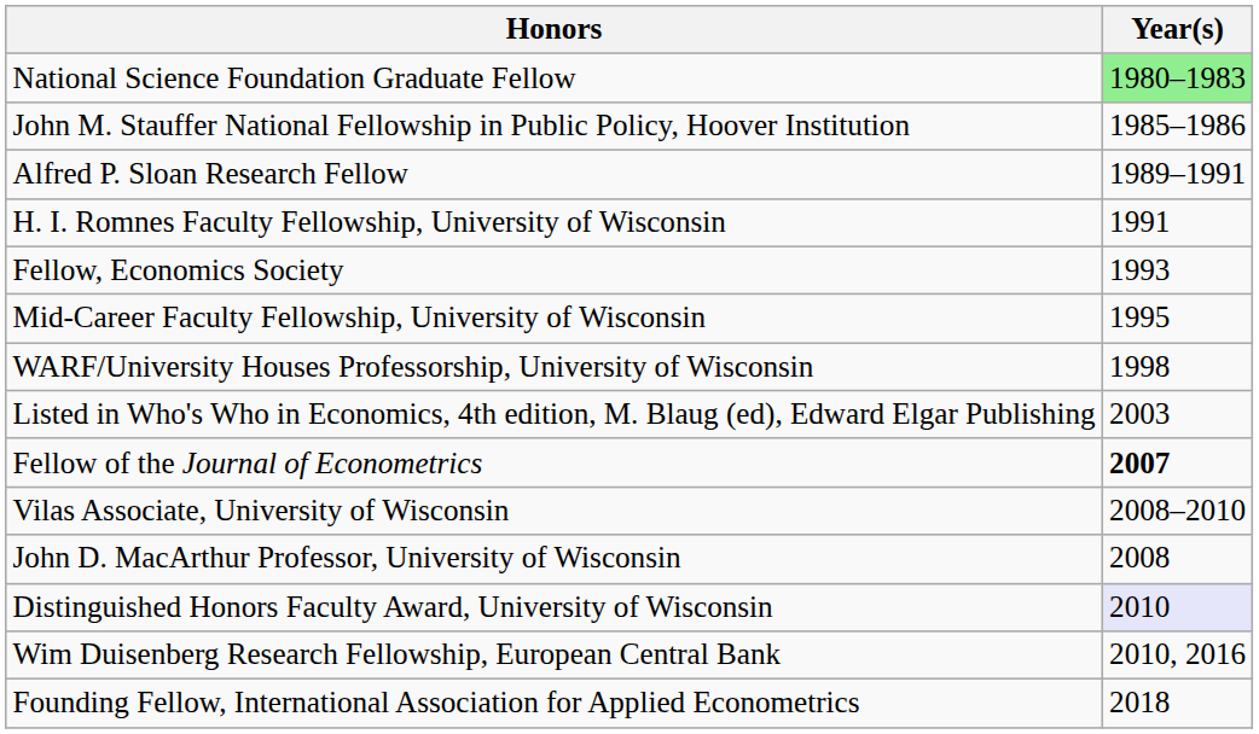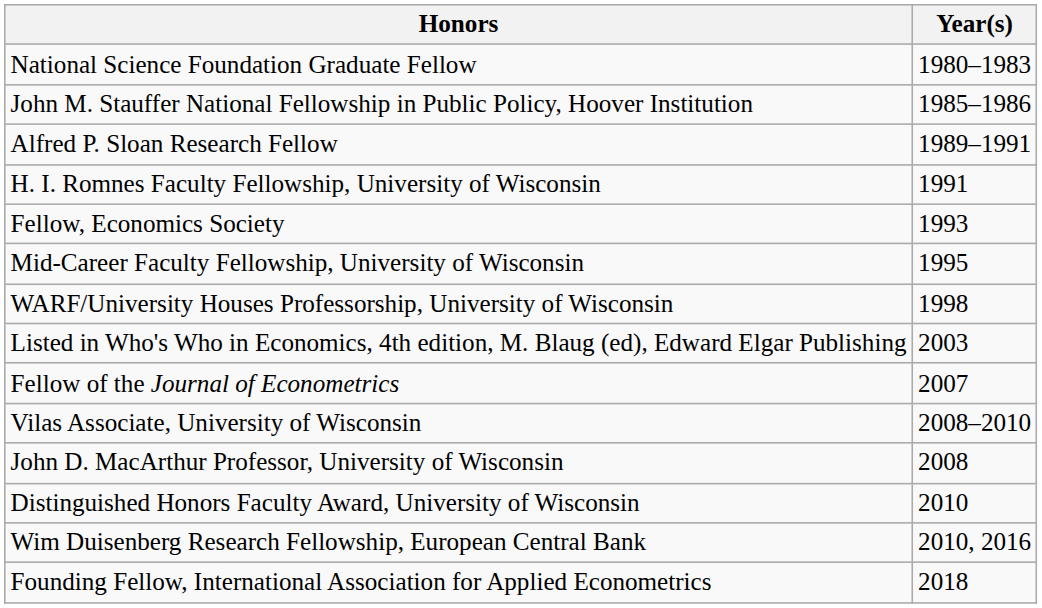National Science Foundation Graduate Fellow | Year(s): lightgreen background -> no background
Fellow of the Journal of Econometrics | Year(s): bold -> normal
Distinguished Honors Faculty Award, University of Wisconsin | Year(s): lavender background -> no background
